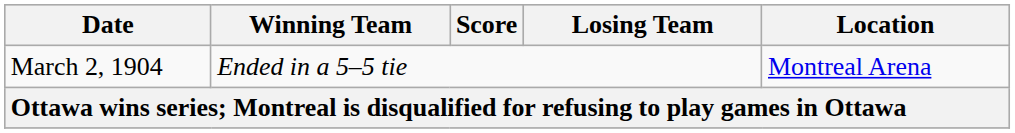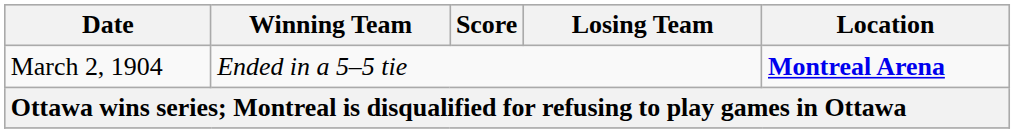March 2, 1904 | Location: normal -> bold
